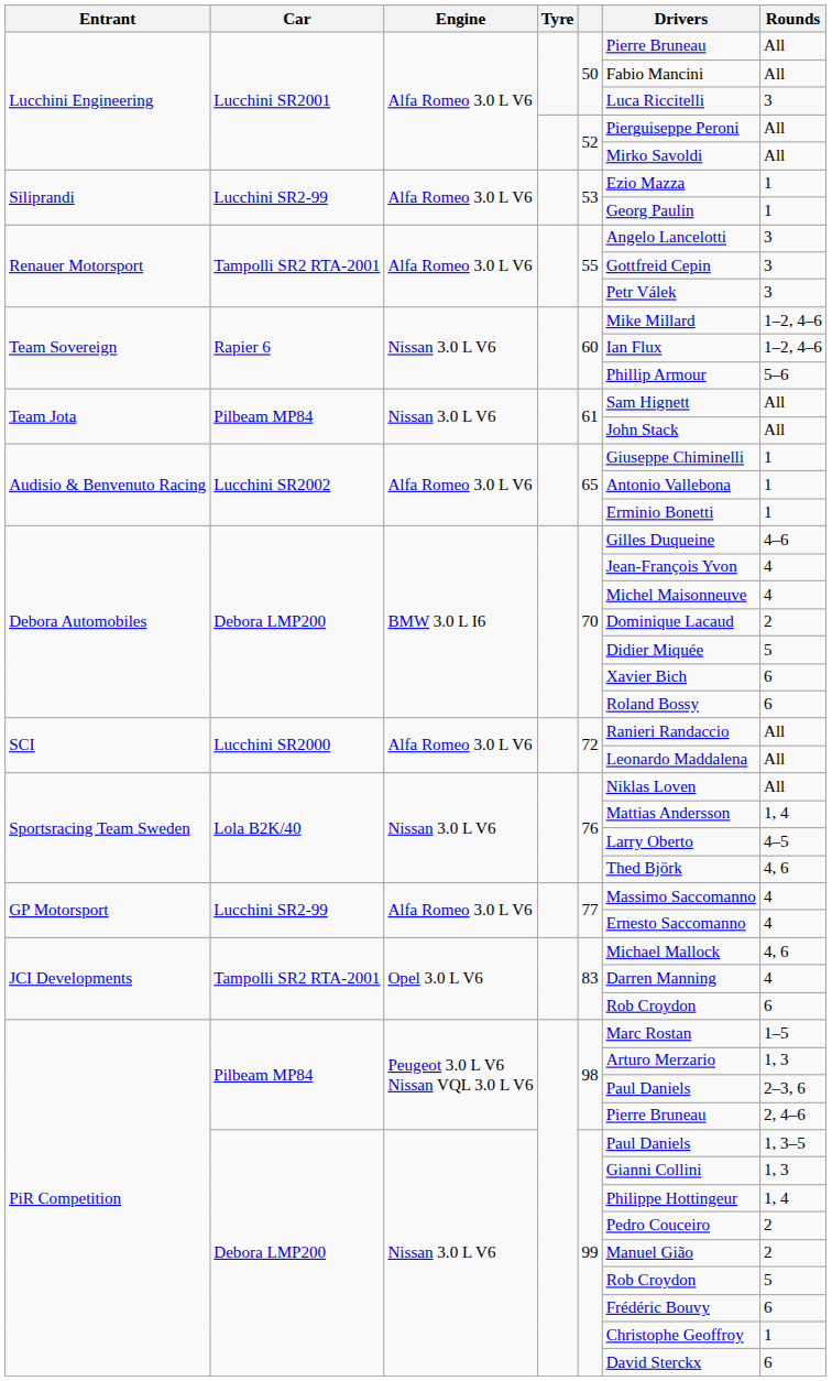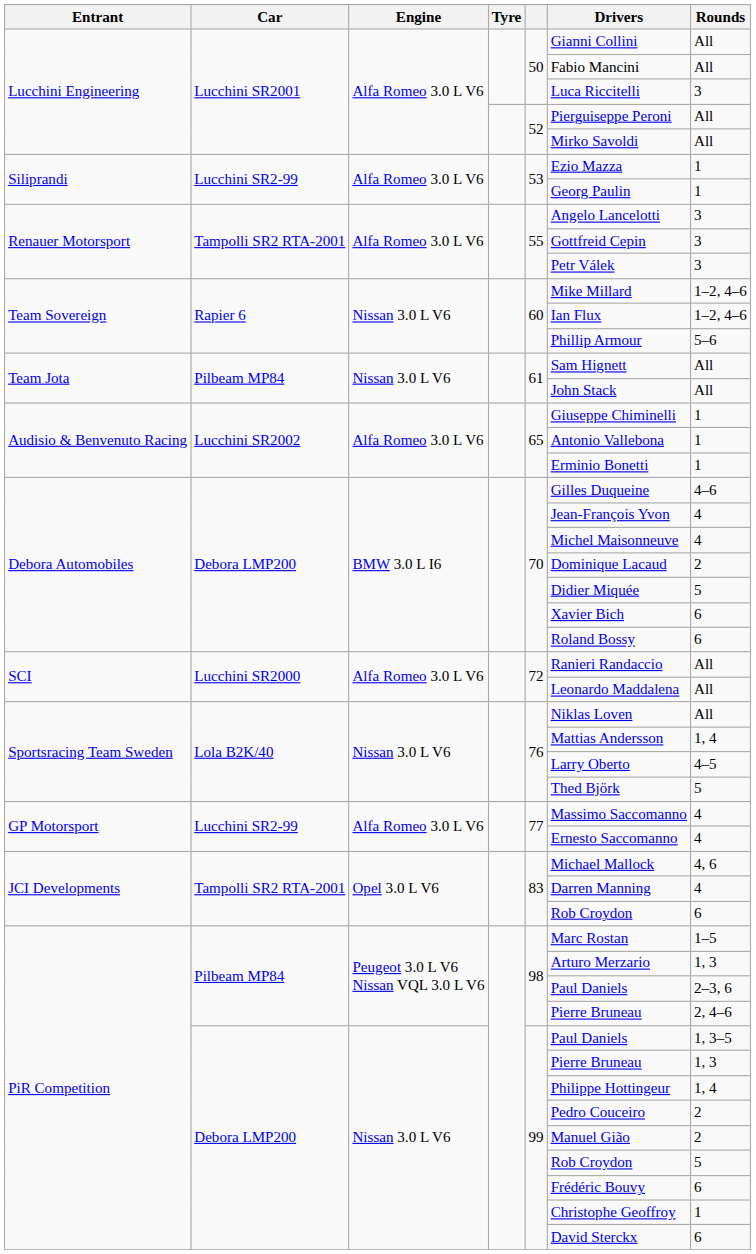row 2 | Drivers: Pierre Bruneau -> Gianni Collini
row 32 | Rounds: 4, 6 -> 5
row 43 | Drivers: Gianni Collini -> Pierre Bruneau
